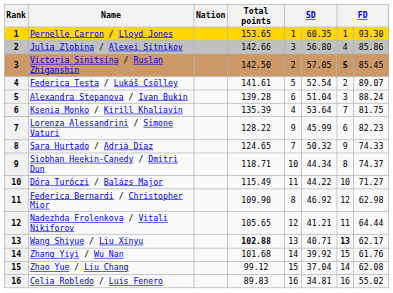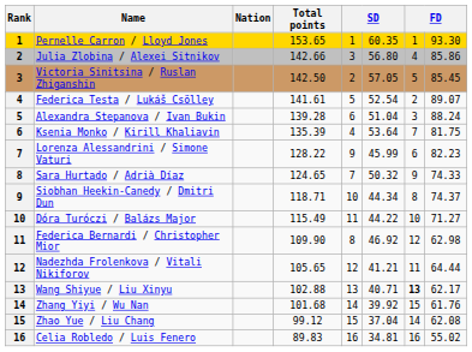Victoria Sinitsina / Ruslan Zhiganshin | column 7: bold -> normal
Wang Shiyue / Liu Xinyu | Total points: bold -> normal
